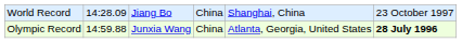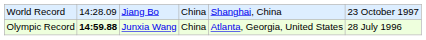Olympic Record | column 2: normal -> bold
Olympic Record | column 6: bold -> normal
